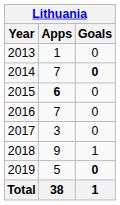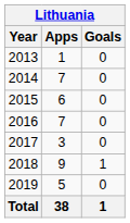2014 | Goals: bold -> normal
2015 | Apps: bold -> normal
2019 | Goals: bold -> normal
